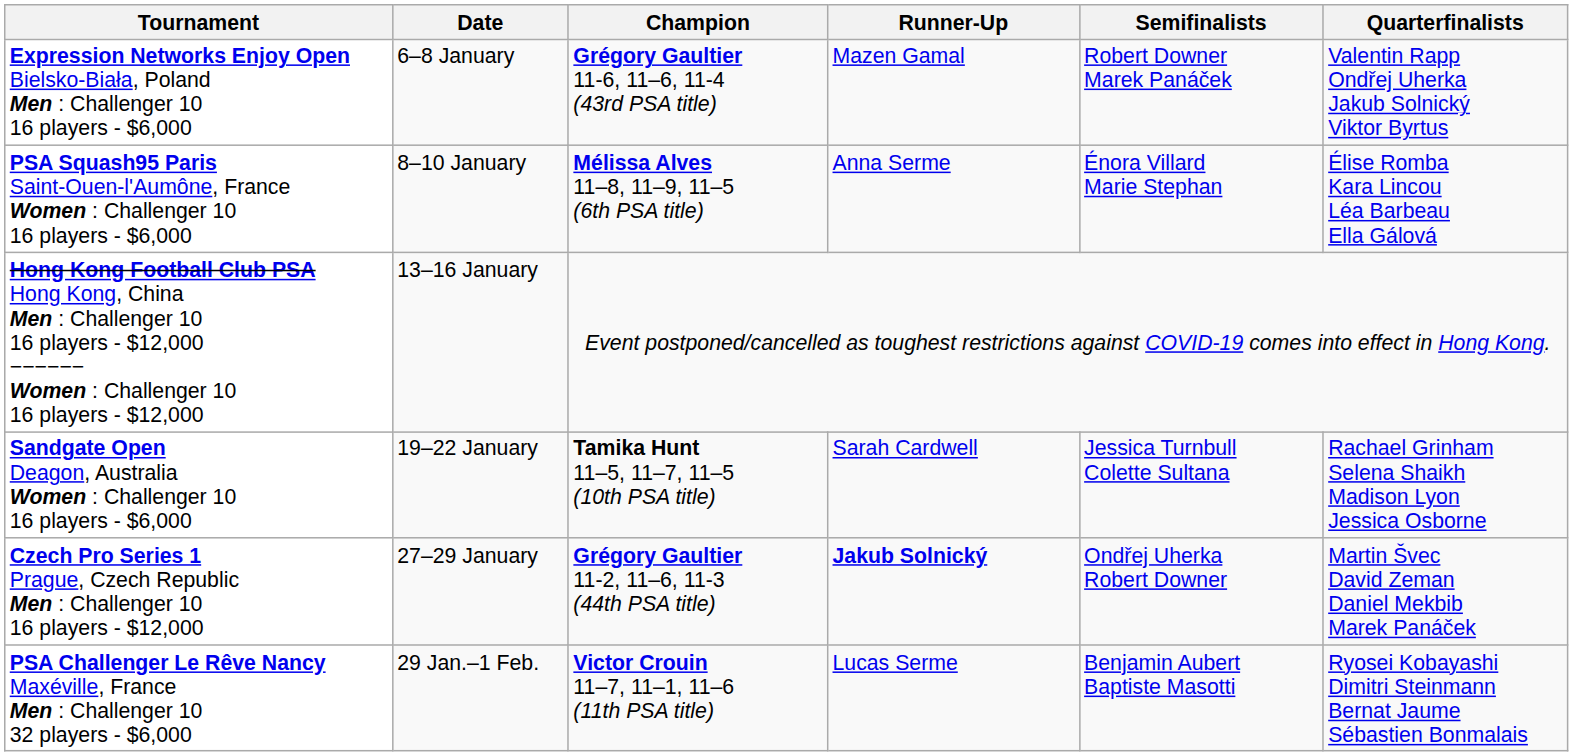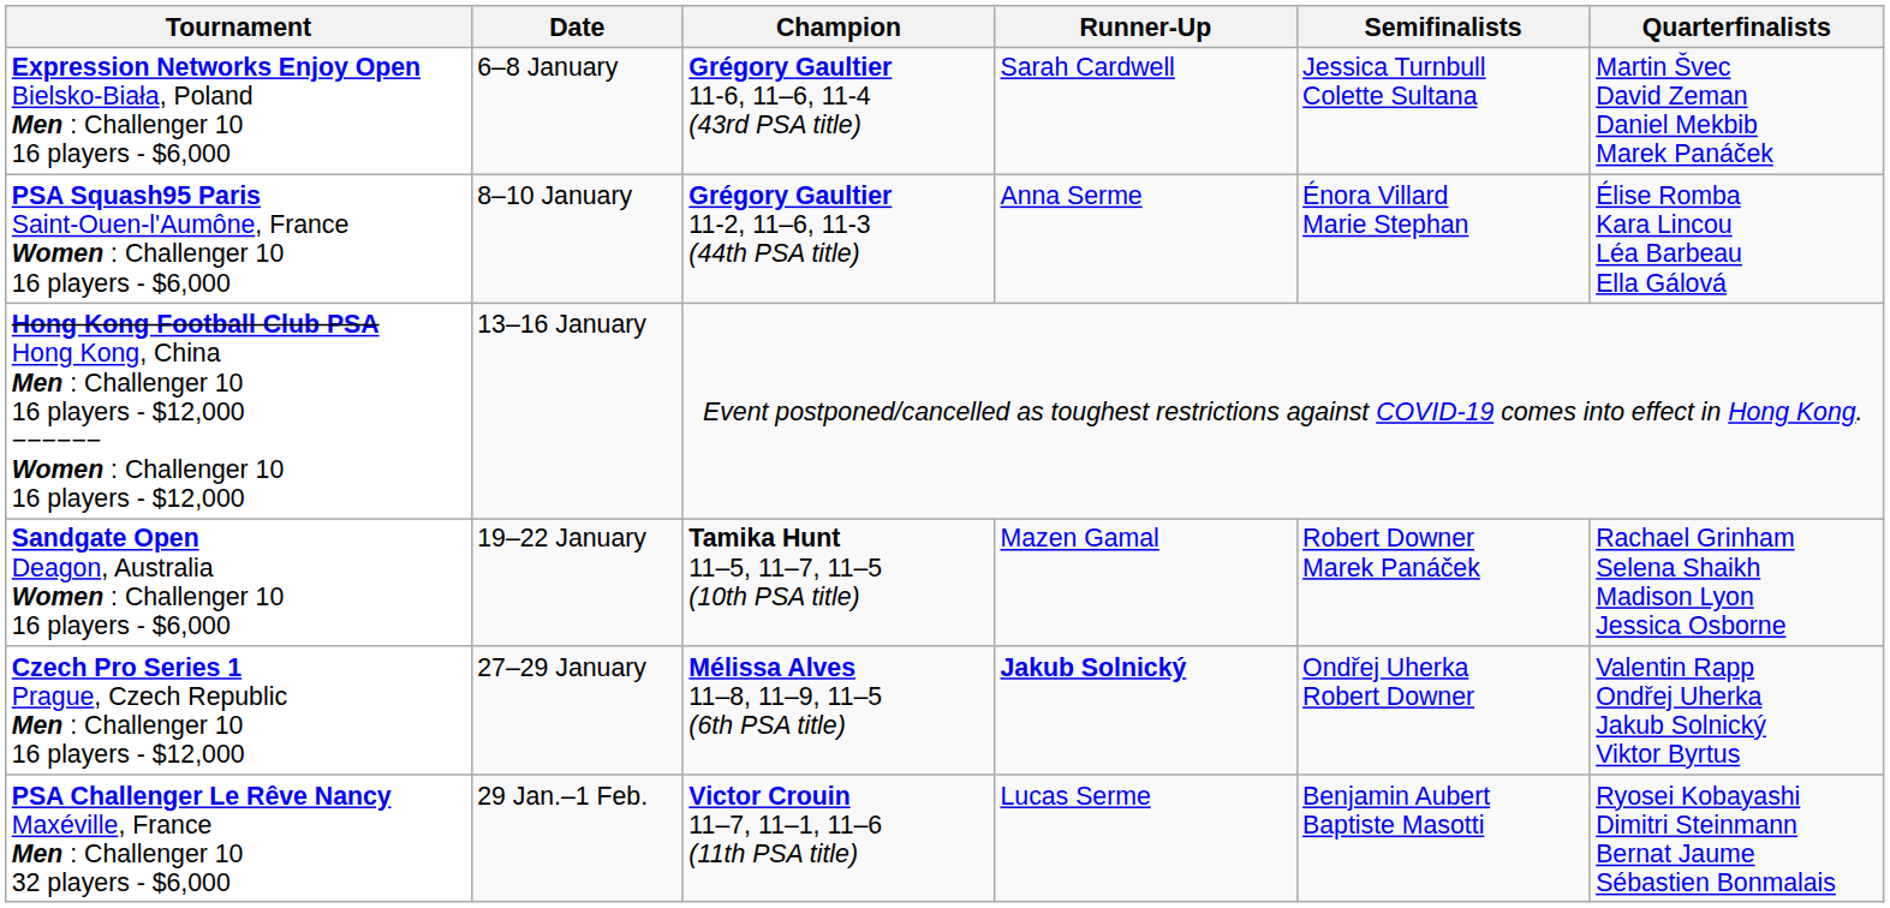row 2 | Runner-Up: Mazen Gamal -> Sarah Cardwell
row 2 | Semifinalists: Robert Downer Marek Panáček -> Jessica Turnbull Colette Sultana
row 2 | Quarterfinalists: Valentin Rapp Ondřej Uherka Jakub Solnický Viktor Byrtus -> Martin Švec David Zeman Daniel Mekbib Marek Panáček
row 3 | Champion: Mélissa Alves 11–8, 11–9, 11–5 (6th PSA title) -> Grégory Gaultier 11-2, 11–6, 11-3 (44th PSA title)
row 5 | Runner-Up: Sarah Cardwell -> Mazen Gamal
row 5 | Semifinalists: Jessica Turnbull Colette Sultana -> Robert Downer Marek Panáček
row 6 | Champion: Grégory Gaultier 11-2, 11–6, 11-3 (44th PSA title) -> Mélissa Alves 11–8, 11–9, 11–5 (6th PSA title)
row 6 | Quarterfinalists: Martin Švec David Zeman Daniel Mekbib Marek Panáček -> Valentin Rapp Ondřej Uherka Jakub Solnický Viktor Byrtus
